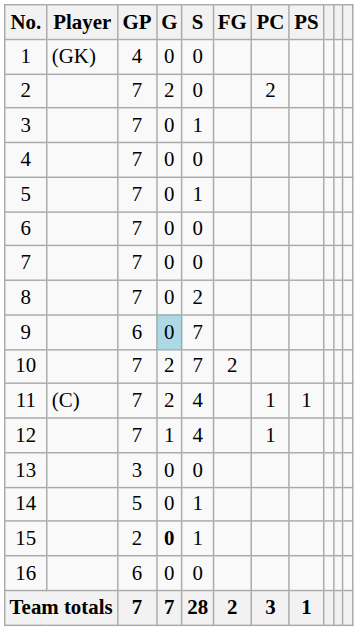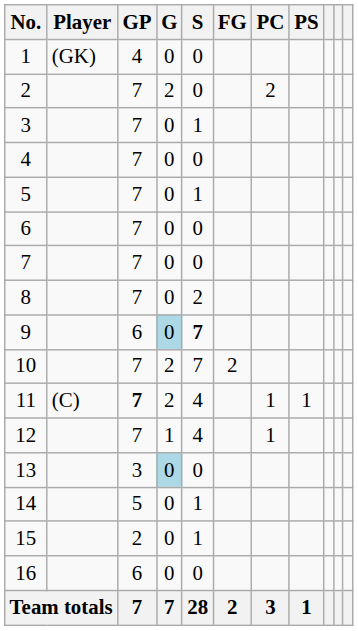9 | S: normal -> bold
11 | GP: normal -> bold
13 | G: no background -> lightblue background
15 | G: bold -> normal
